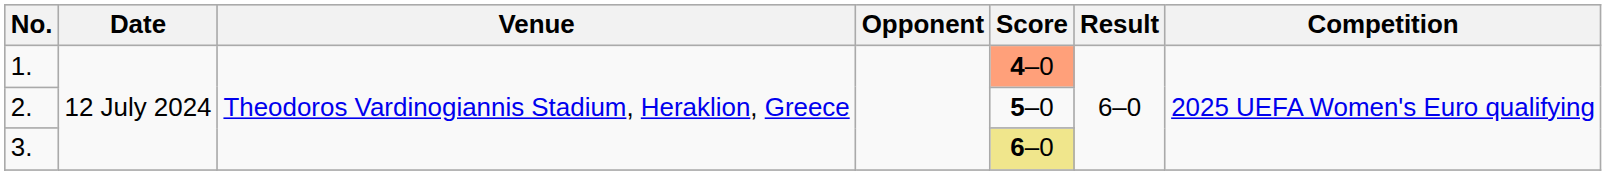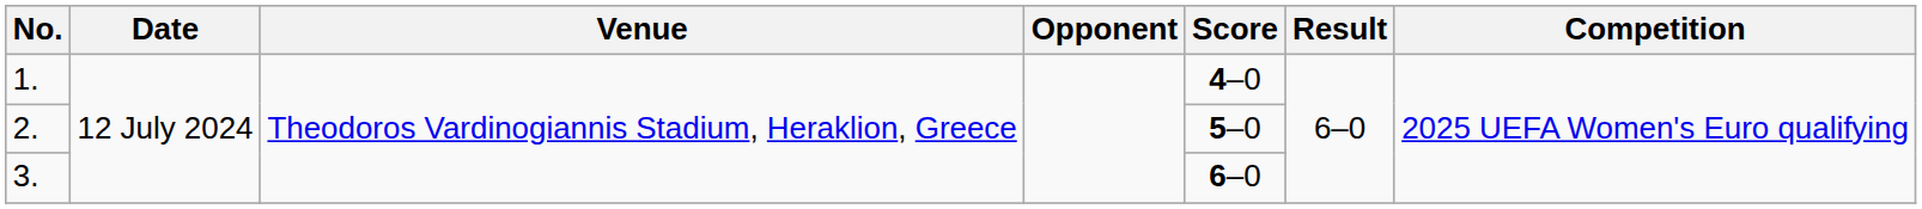1. | Score: lightsalmon background -> no background
3. | Score: khaki background -> no background
